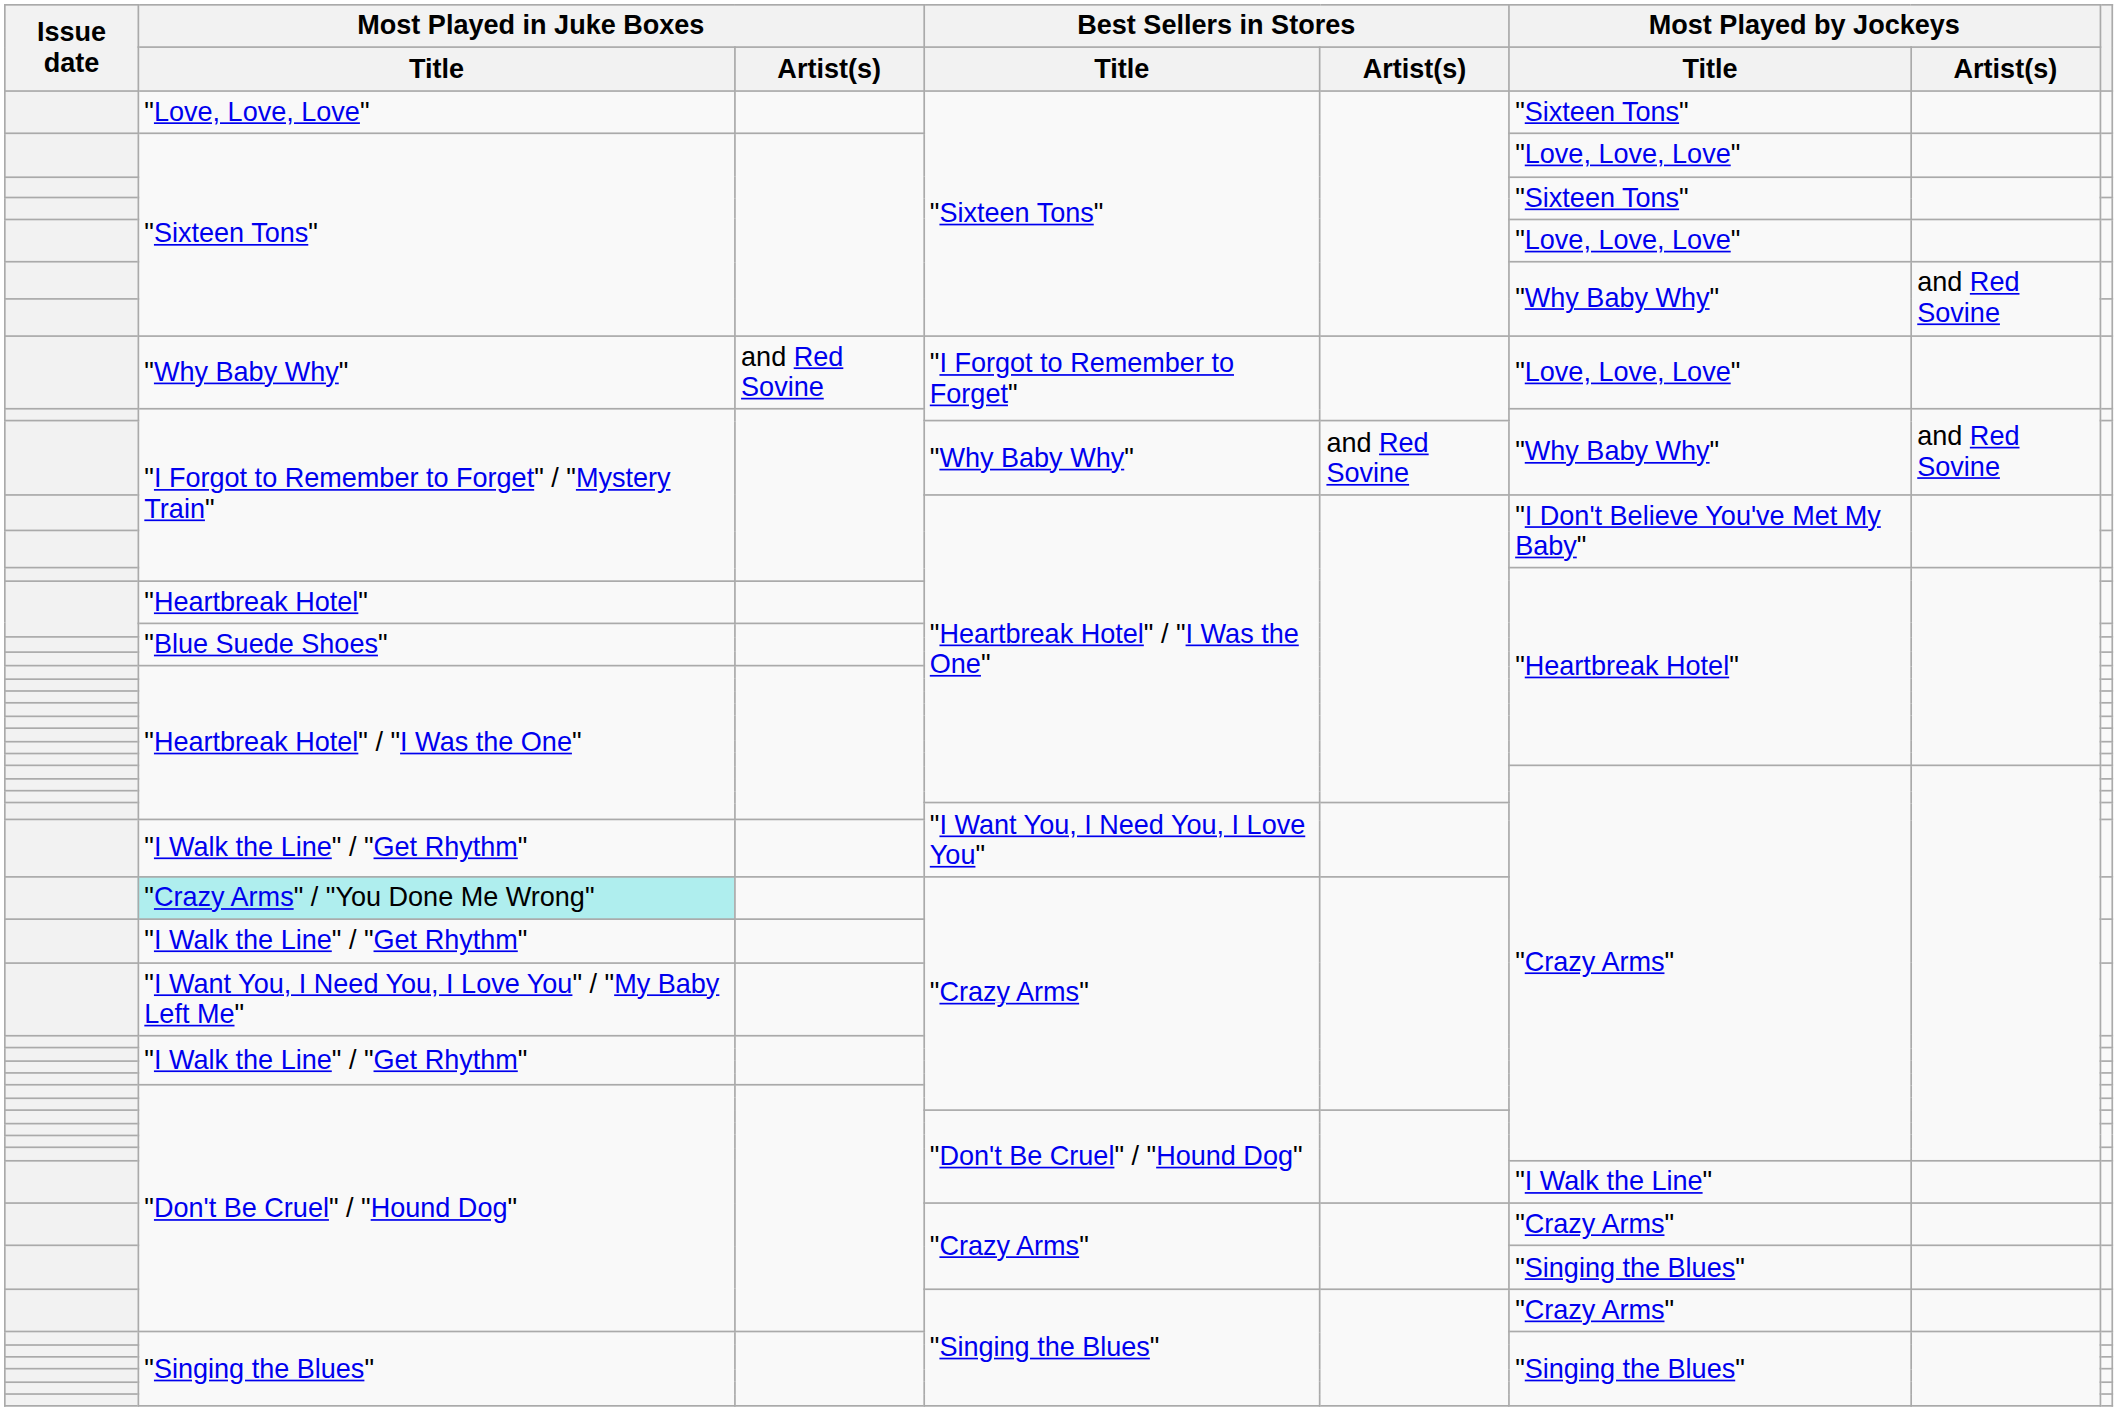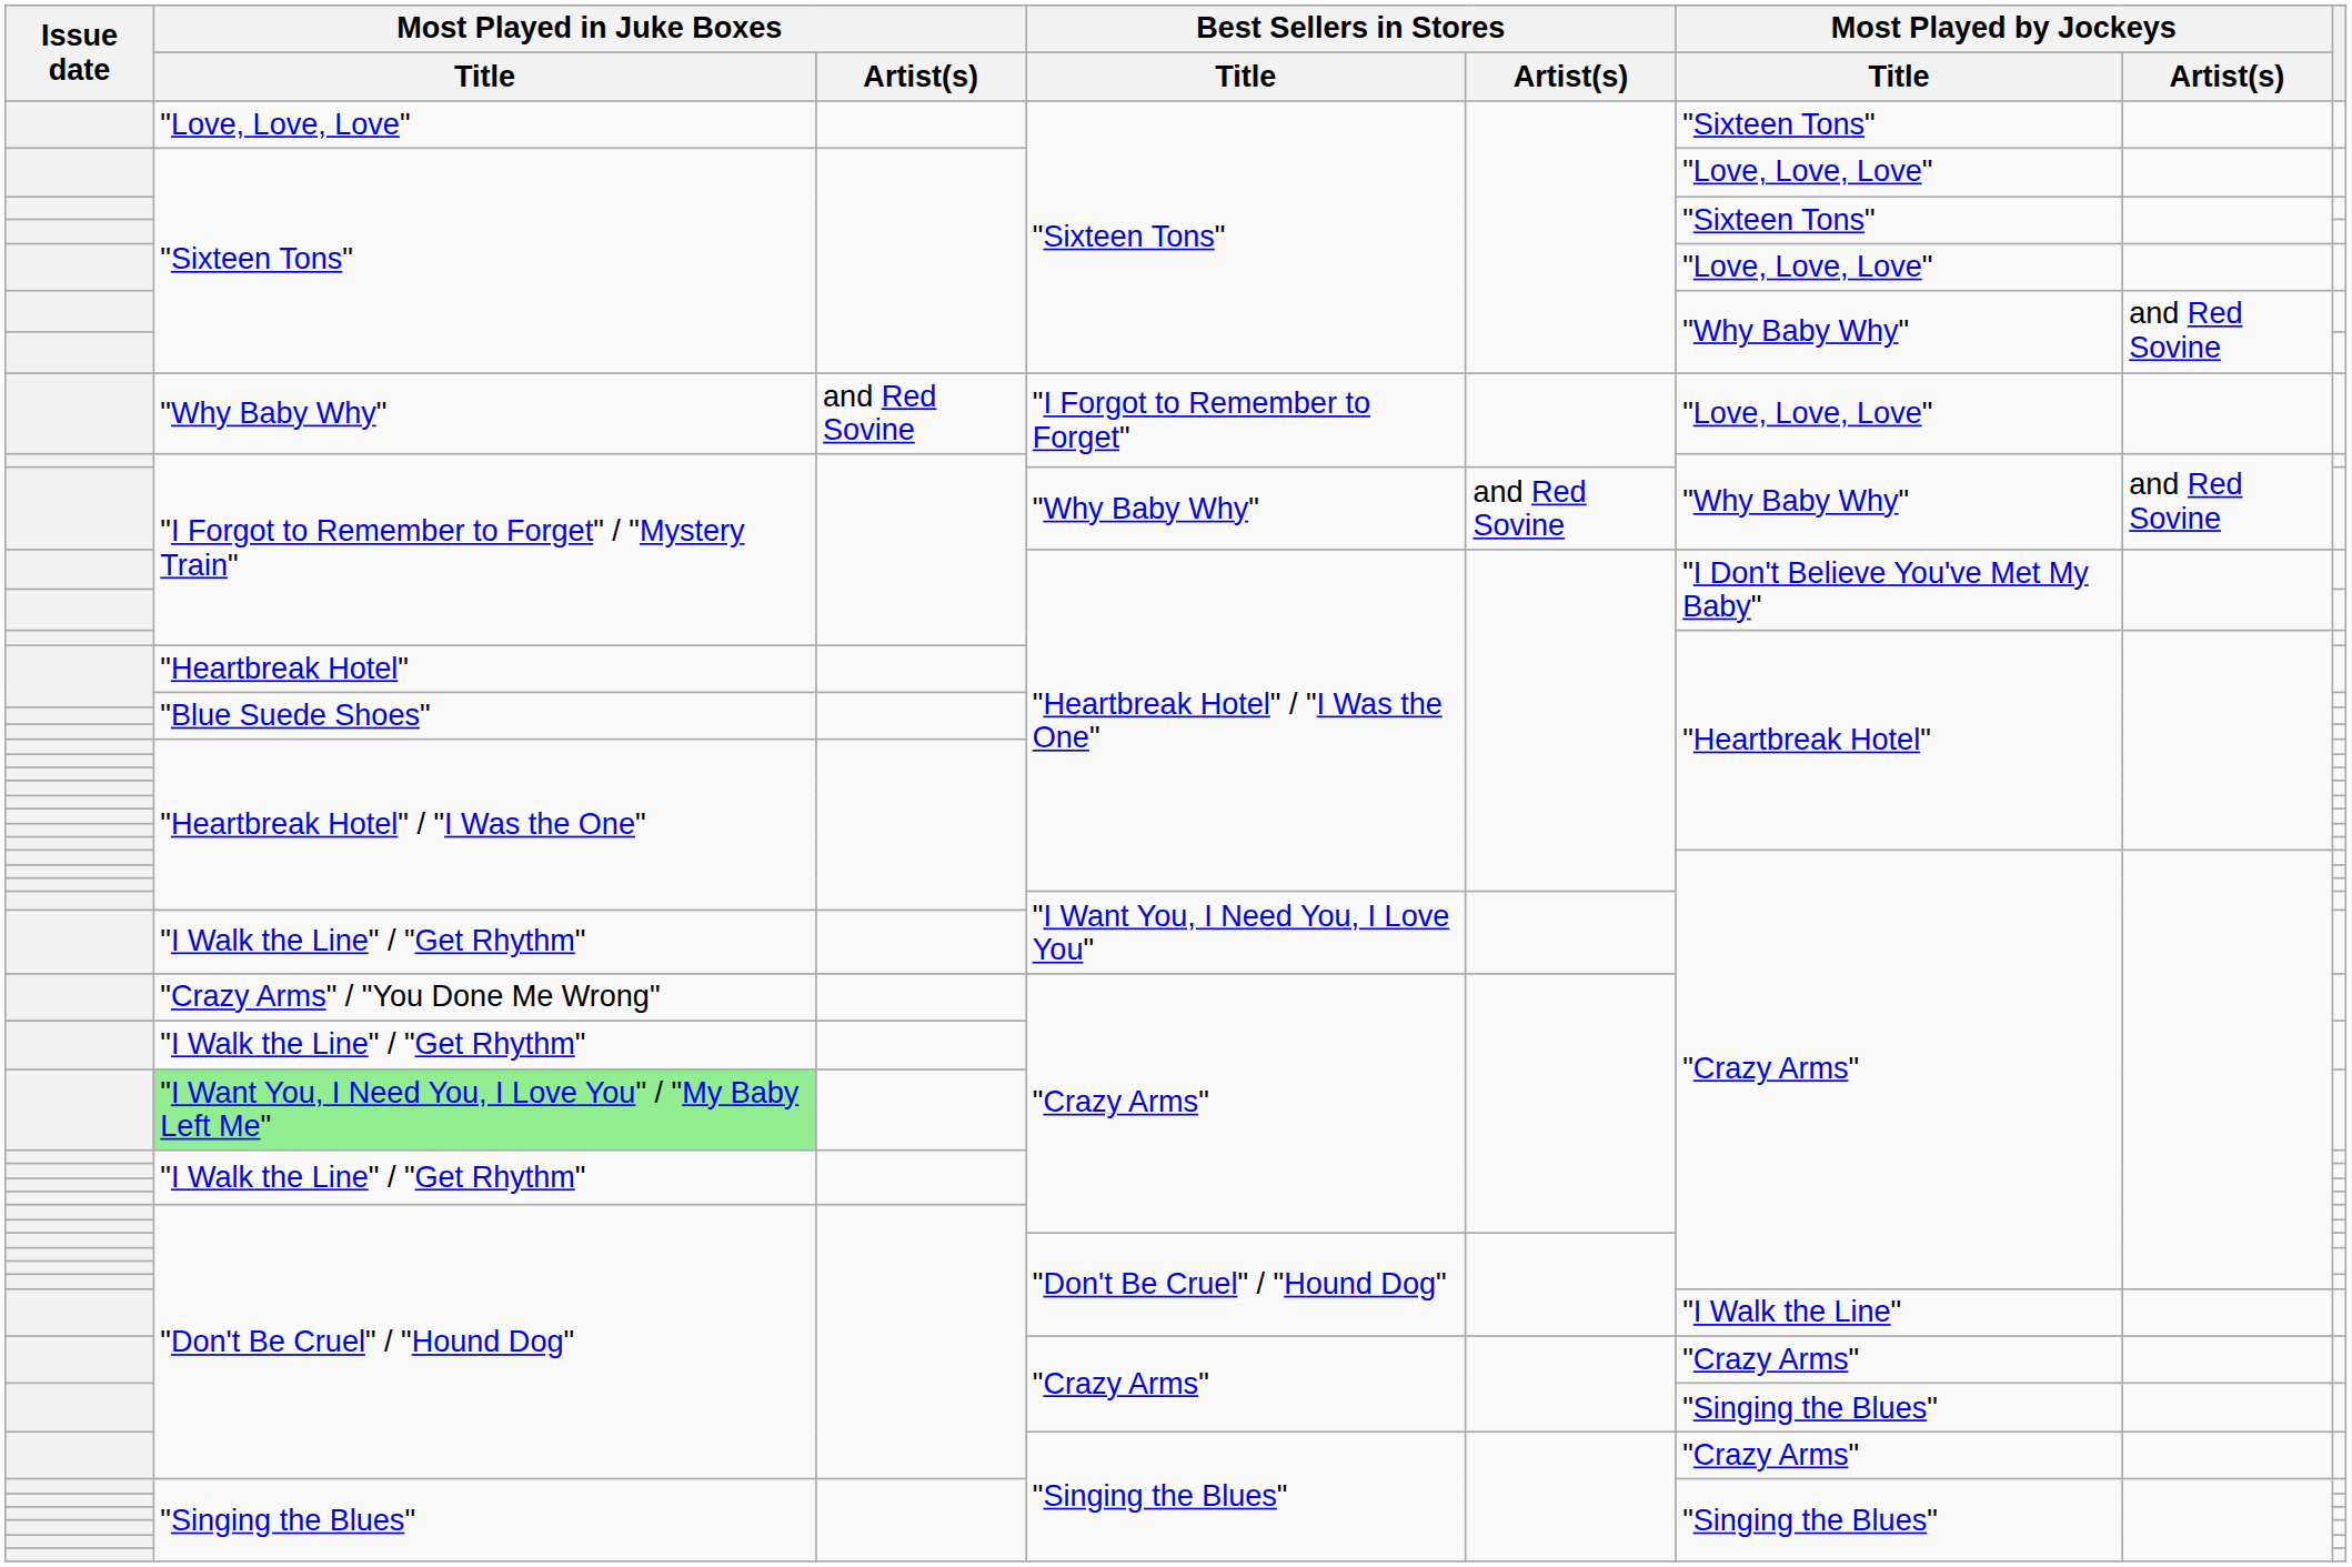"Crazy Arms" / "You Done Me Wrong" | Most Played in Juke Boxes / Title: paleturquoise background -> no background
"I Want You, I Need You, I Love You" / "My Baby Left Me" | Most Played in Juke Boxes / Title: no background -> lightgreen background
